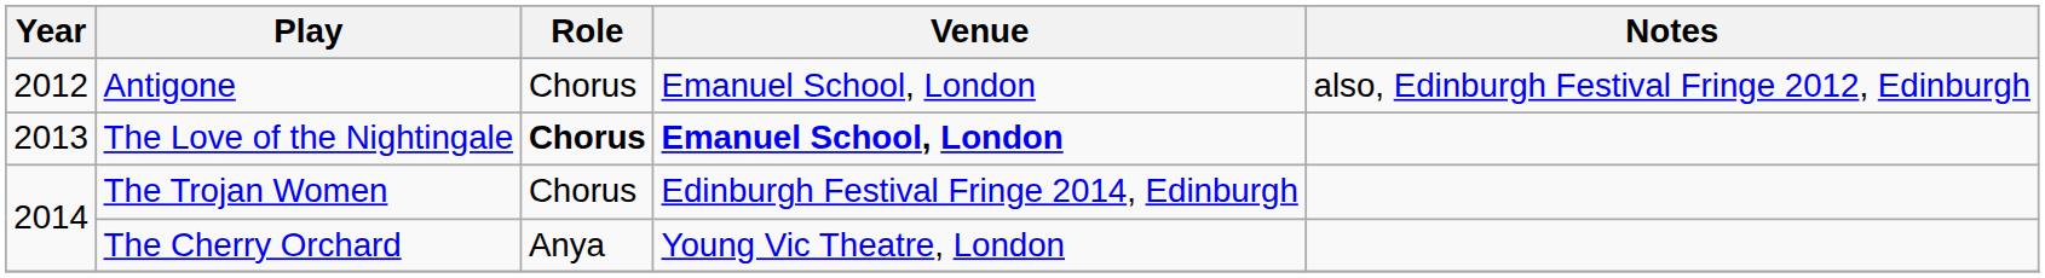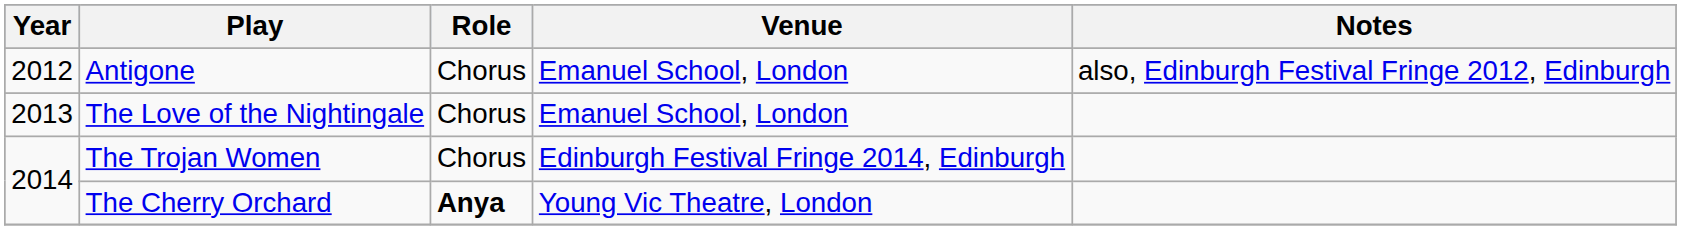The Love of the Nightingale | Role: bold -> normal
The Love of the Nightingale | Venue: bold -> normal
The Cherry Orchard | Role: normal -> bold
